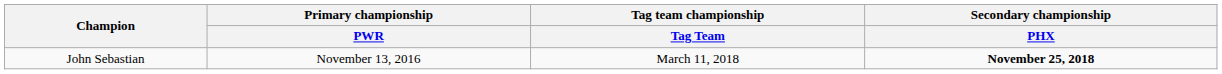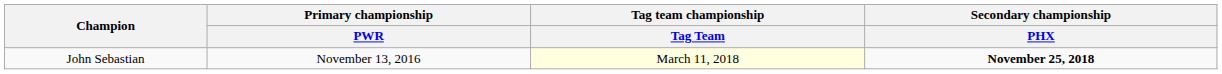John Sebastian | Tag team championship / Tag Team: no background -> lightyellow background
